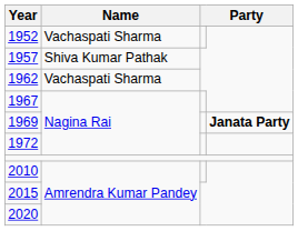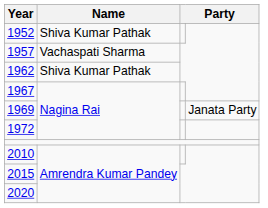1952 | Name: Vachaspati Sharma -> Shiva Kumar Pathak
1957 | Name: Shiva Kumar Pathak -> Vachaspati Sharma
1962 | Name: Vachaspati Sharma -> Shiva Kumar Pathak
1969 | column 4: bold -> normal
